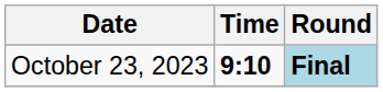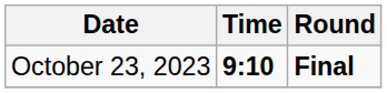October 23, 2023 | Round: lightblue background -> no background
